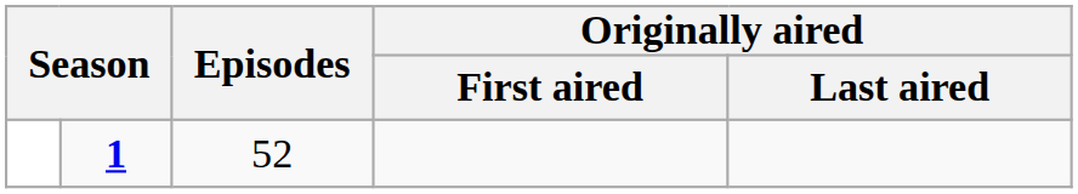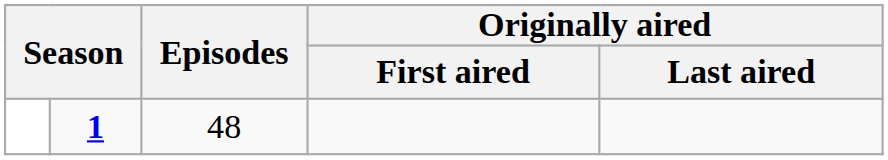row 3 | Episodes: 52 -> 48
